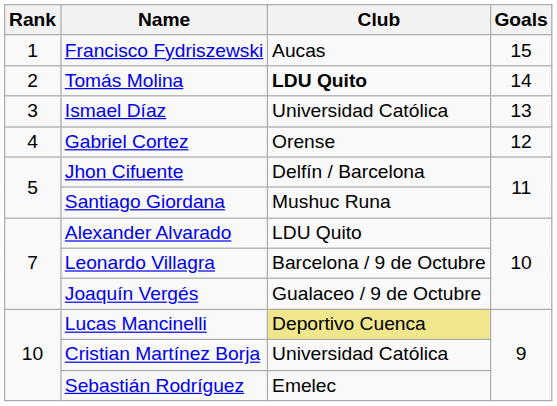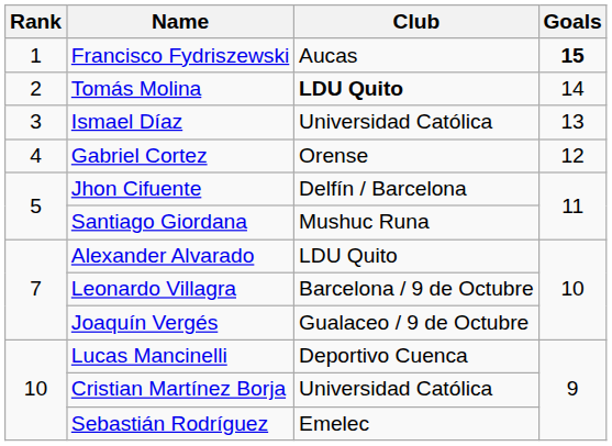Francisco Fydriszewski | Goals: normal -> bold
Lucas Mancinelli | Club: khaki background -> no background
